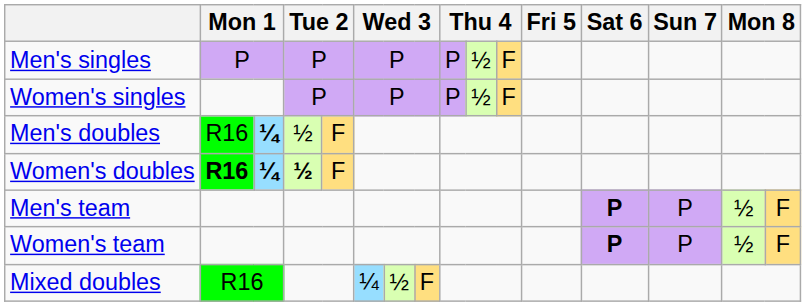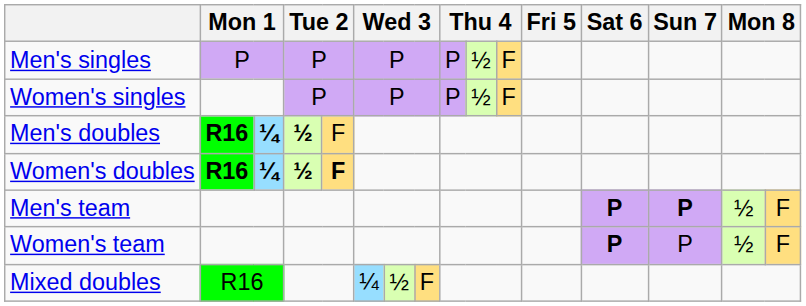Men's doubles | column 2: normal -> bold
Men's doubles | column 4: normal -> bold
Women's doubles | column 5: normal -> bold
Men's team | Sun 7: normal -> bold
